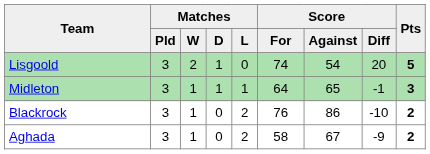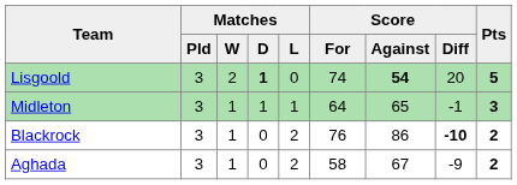Lisgoold | Matches / D: normal -> bold
Lisgoold | Score / Against: normal -> bold
Blackrock | Score / Diff: normal -> bold
